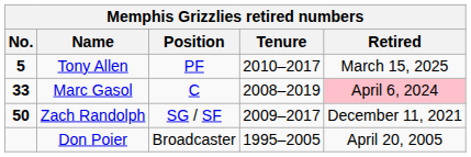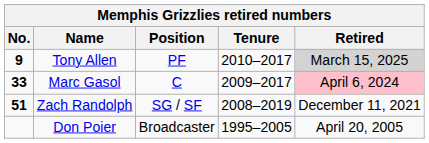Tony Allen | No.: 5 -> 9
Tony Allen | Retired: no background -> lightgrey background
Marc Gasol | Tenure: 2008–2019 -> 2009–2017
Zach Randolph | No.: 50 -> 51
Zach Randolph | Tenure: 2009–2017 -> 2008–2019
